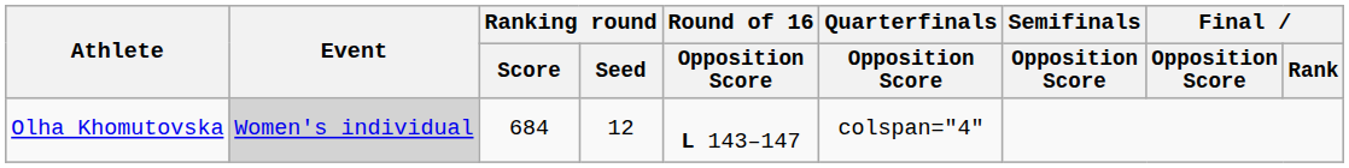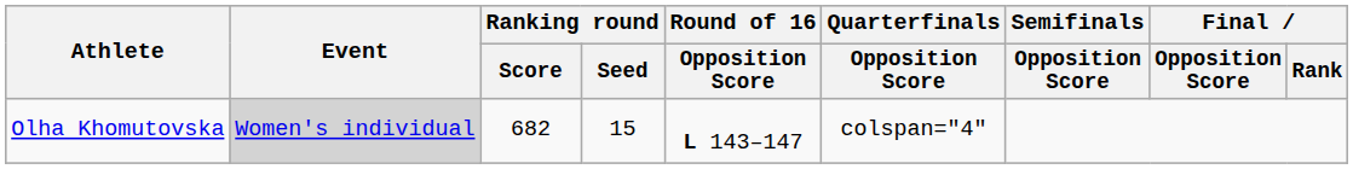Olha Khomutovska | Ranking round / Score: 684 -> 682
Olha Khomutovska | Ranking round / Seed: 12 -> 15
